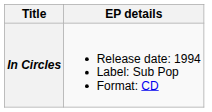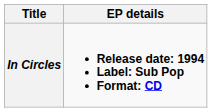In Circles | EP details: normal -> bold
